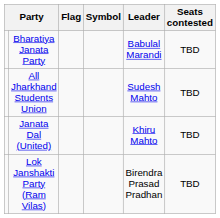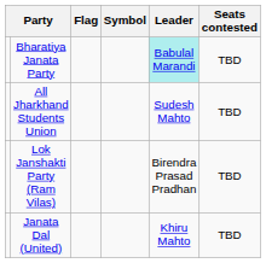Bharatiya Janata Party | Leader: no background -> paleturquoise background
rows swapped: Janata Dal (United) <-> Lok Janshakti Party (Ram Vilas)
